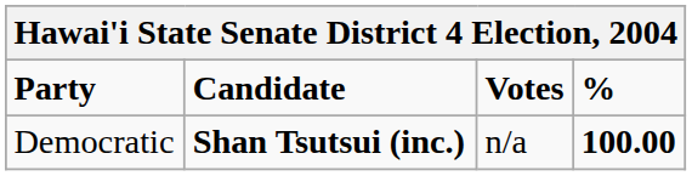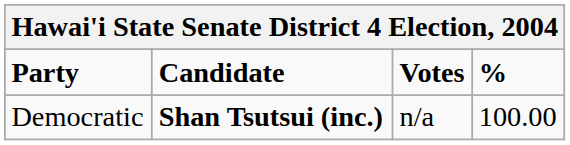Democratic | %: bold -> normal
